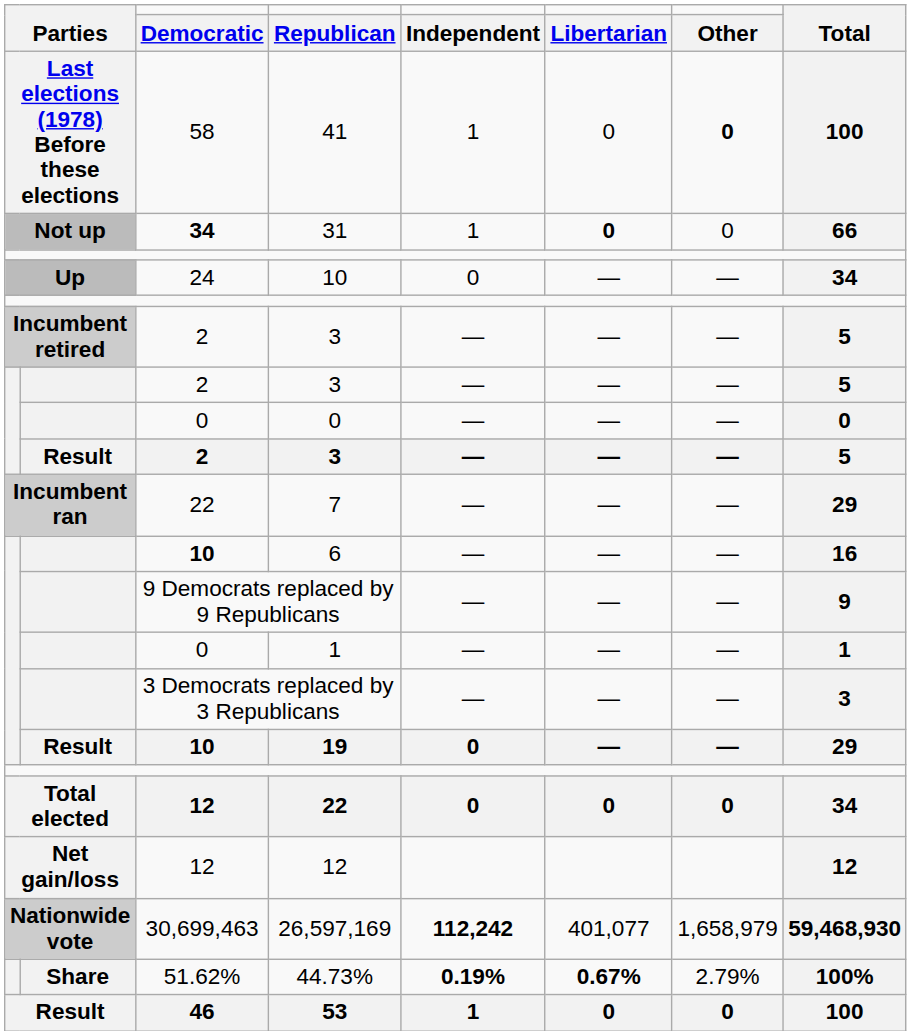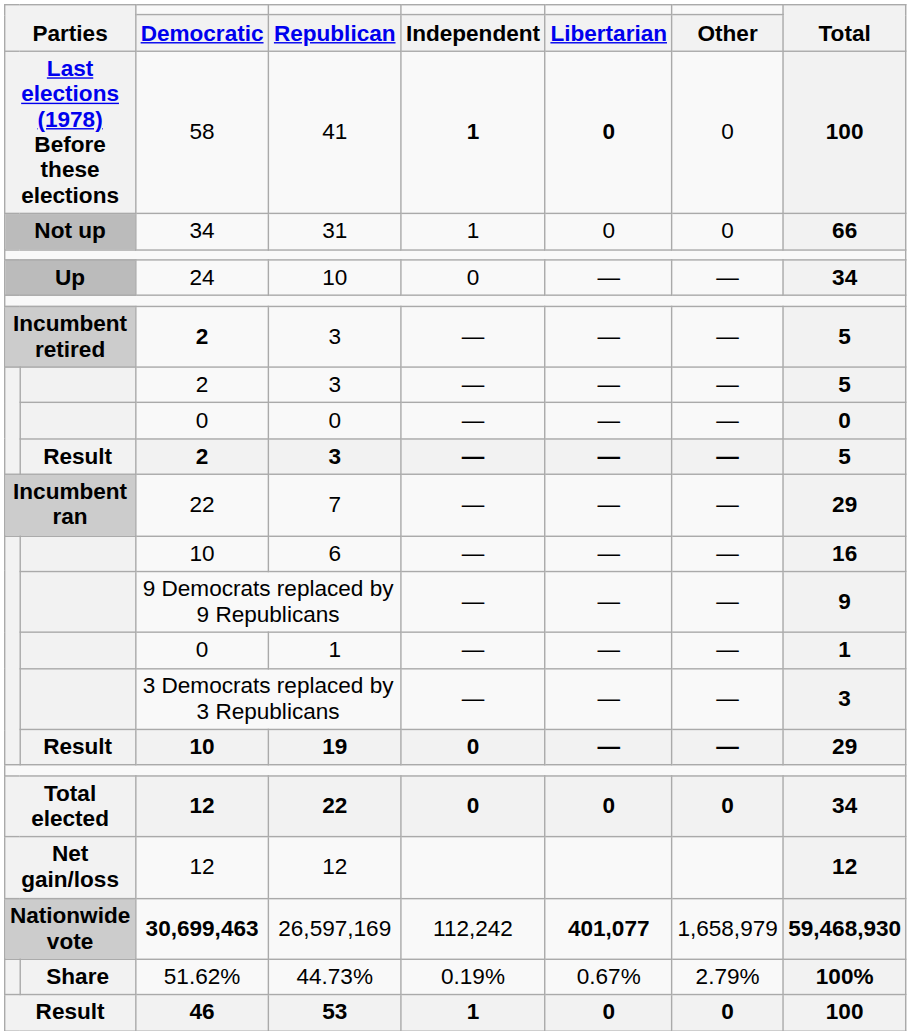41 | Independent: normal -> bold
41 | Libertarian: normal -> bold
41 | Other: bold -> normal
31 | Democratic: bold -> normal
31 | Libertarian: bold -> normal
Incumbent retired / 3 | Democratic: normal -> bold
6 | Democratic: bold -> normal
26,597,169 | Democratic: normal -> bold
26,597,169 | Independent: bold -> normal
26,597,169 | Libertarian: normal -> bold
44.73% | Independent: bold -> normal
44.73% | Libertarian: bold -> normal
